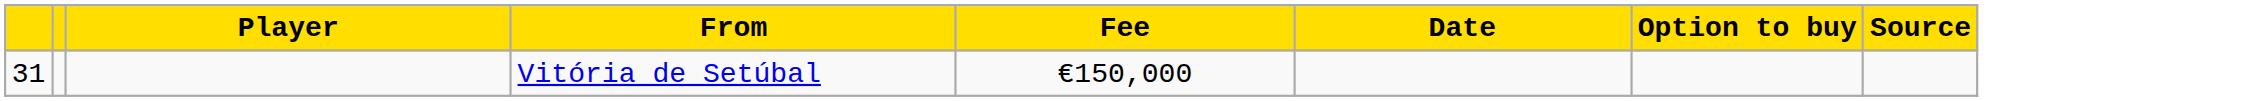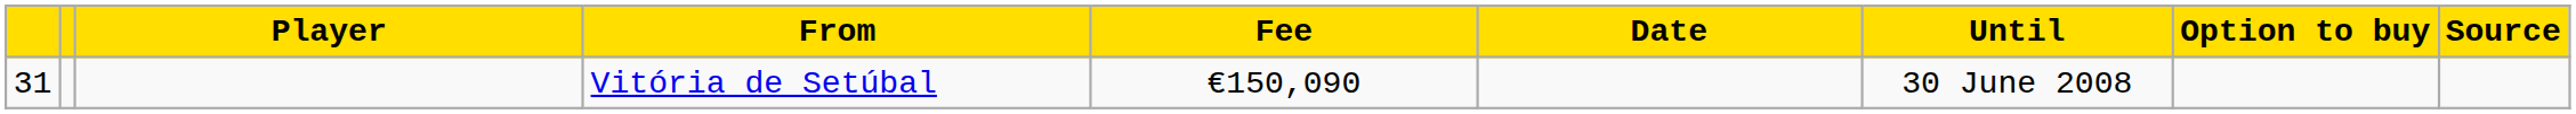+ column: Until | 30 June 2008
Vitória de Setúbal | Fee: €150,000 -> €150,090
